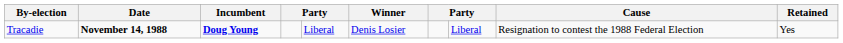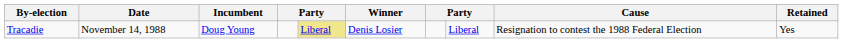Tracadie | Date: bold -> normal
Tracadie | Incumbent: bold -> normal
Tracadie | column 5: no background -> khaki background
